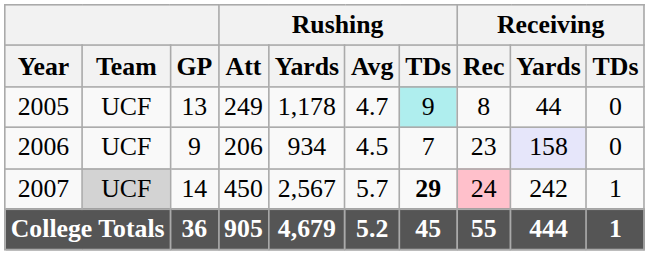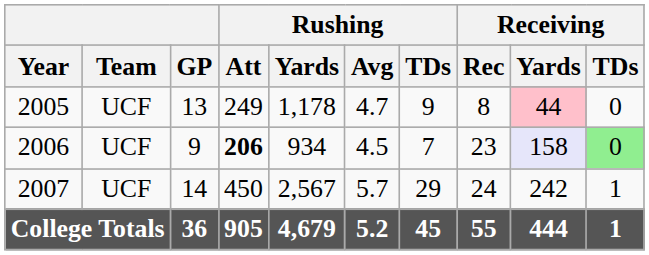2005 | Rushing / TDs: paleturquoise background -> no background
2005 | Receiving / Yards: no background -> pink background
2006 | Rushing / Att: normal -> bold
2006 | Receiving / TDs: no background -> lightgreen background
2007 | Team: lightgrey background -> no background
2007 | Rushing / TDs: bold -> normal
2007 | Receiving / Rec: pink background -> no background
